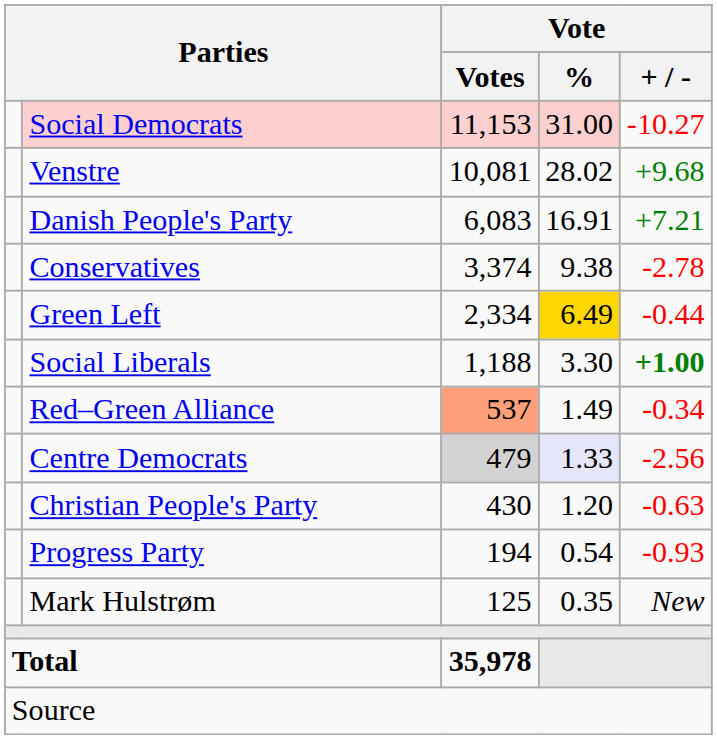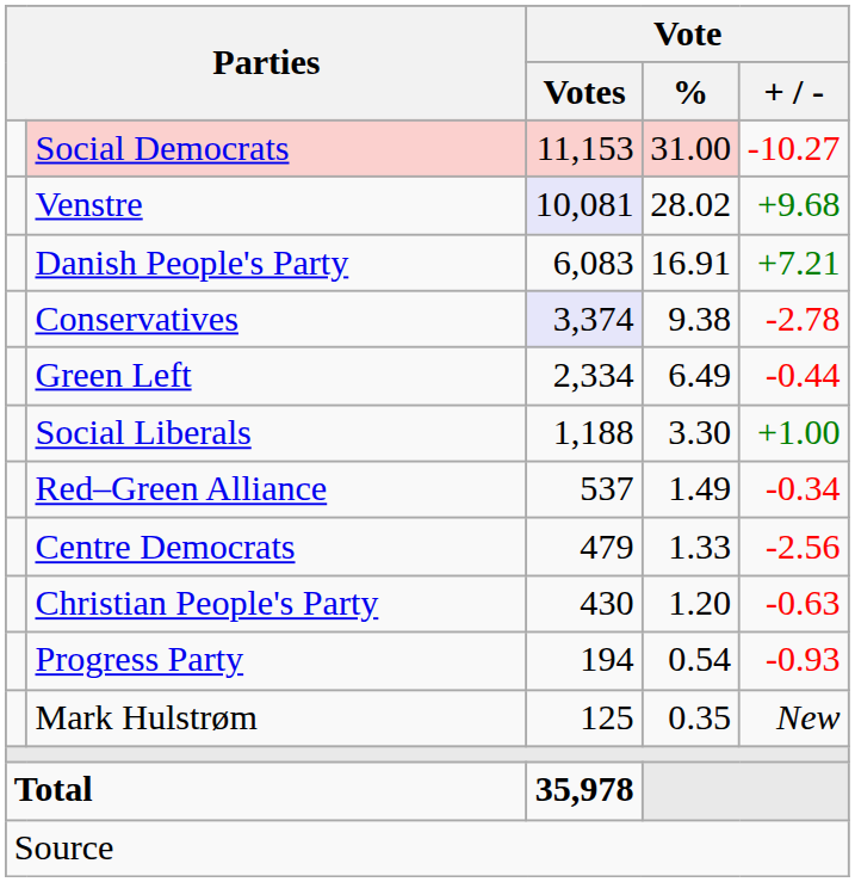Venstre | Vote / Votes: no background -> lavender background
Conservatives | Vote / Votes: no background -> lavender background
Green Left | Vote / %: gold background -> no background
Social Liberals | Vote / + / -: bold -> normal
Red–Green Alliance | Vote / Votes: lightsalmon background -> no background
Centre Democrats | Vote / Votes: lightgrey background -> no background
Centre Democrats | Vote / %: lavender background -> no background
